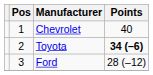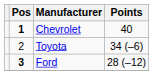Chevrolet | Pos: normal -> bold
Toyota | Points: bold -> normal
Ford | Pos: normal -> bold
